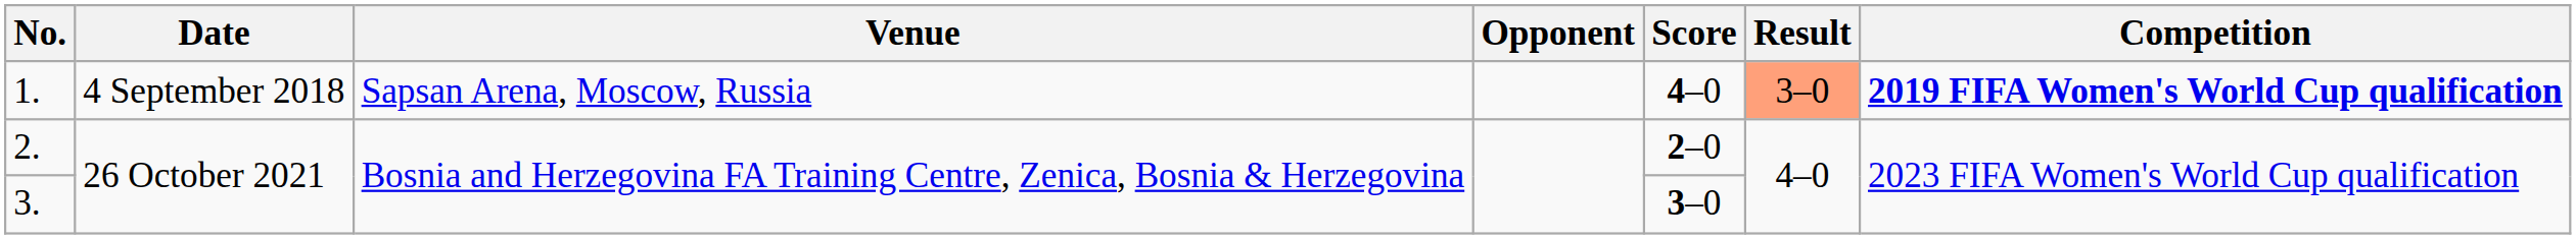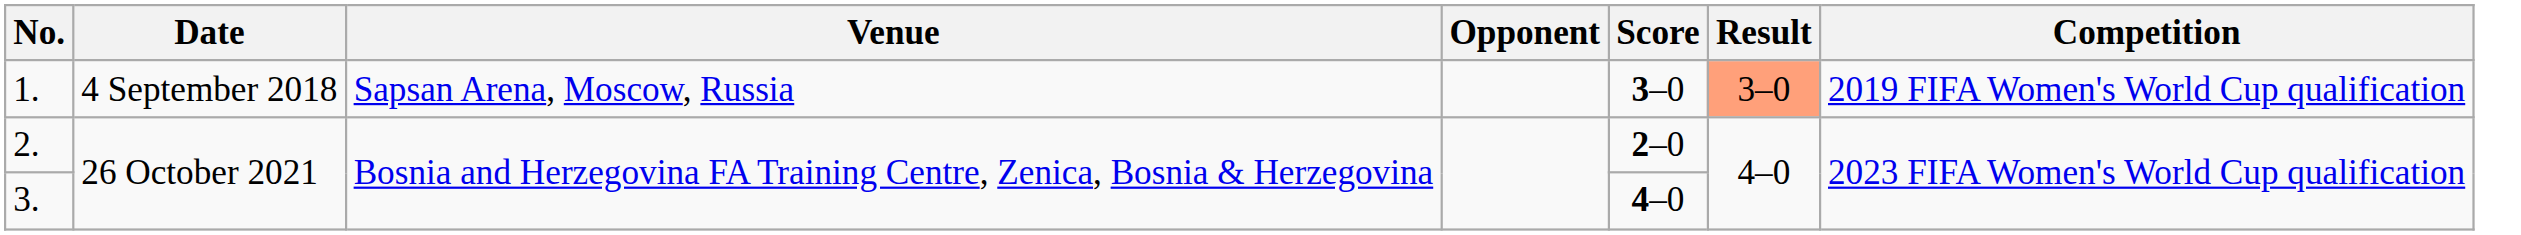1. | Score: 4–0 -> 3–0
1. | Competition: bold -> normal
3. | Score: 3–0 -> 4–0
